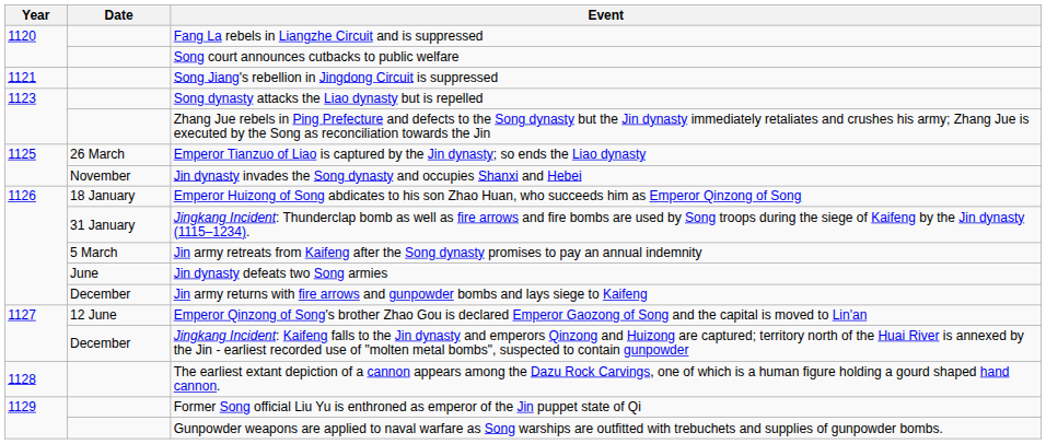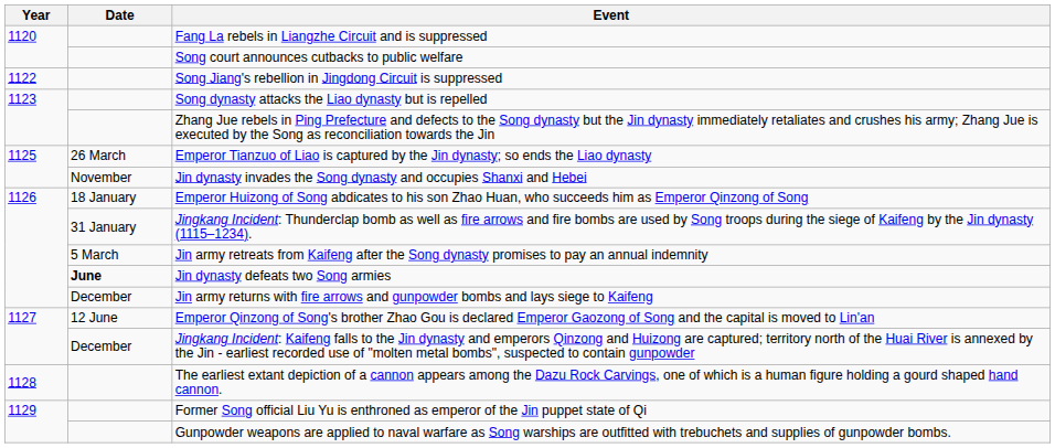Song Jiang's rebellion in Jingdong Circuit is suppressed | Year: 1121 -> 1122
Jin dynasty defeats two Song armies | Date: normal -> bold
